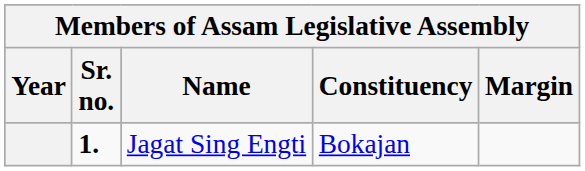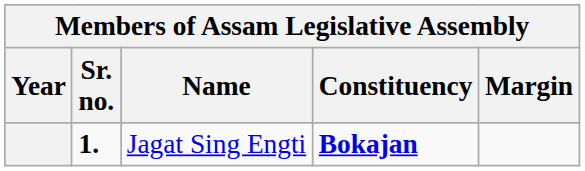Jagat Sing Engti | Constituency: normal -> bold
